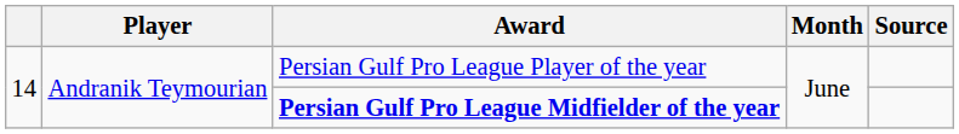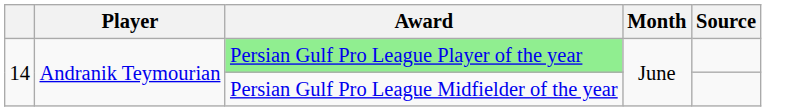Persian Gulf Pro League Player of the year | Award: no background -> lightgreen background
Persian Gulf Pro League Midfielder of the year | Award: bold -> normal
